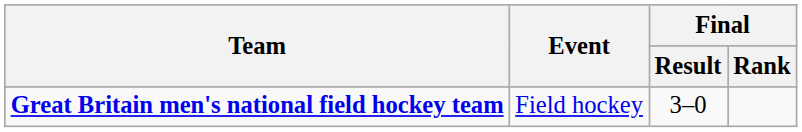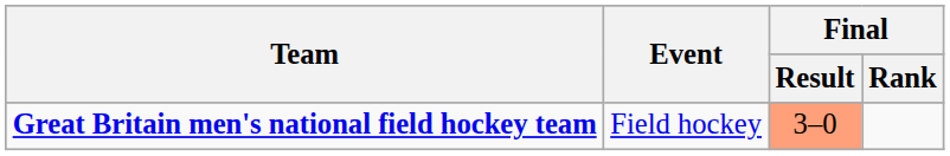Great Britain men's national field hockey team | Final / Result: no background -> lightsalmon background
